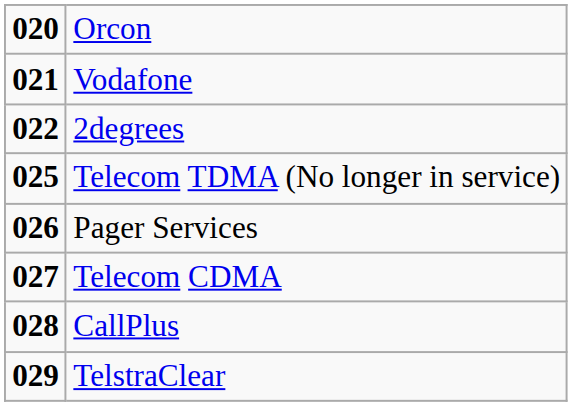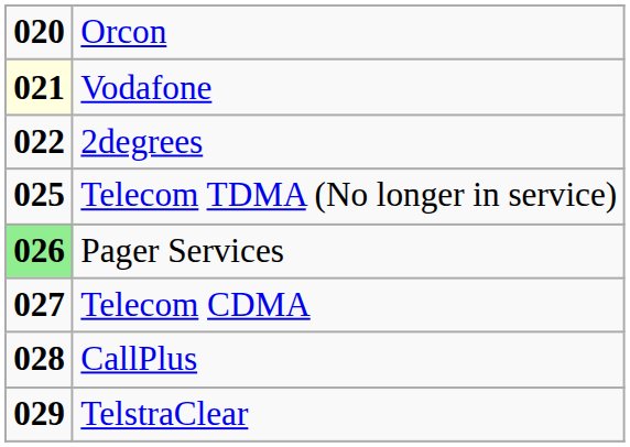Vodafone | column 1: no background -> lightyellow background
Pager Services | column 1: no background -> lightgreen background
